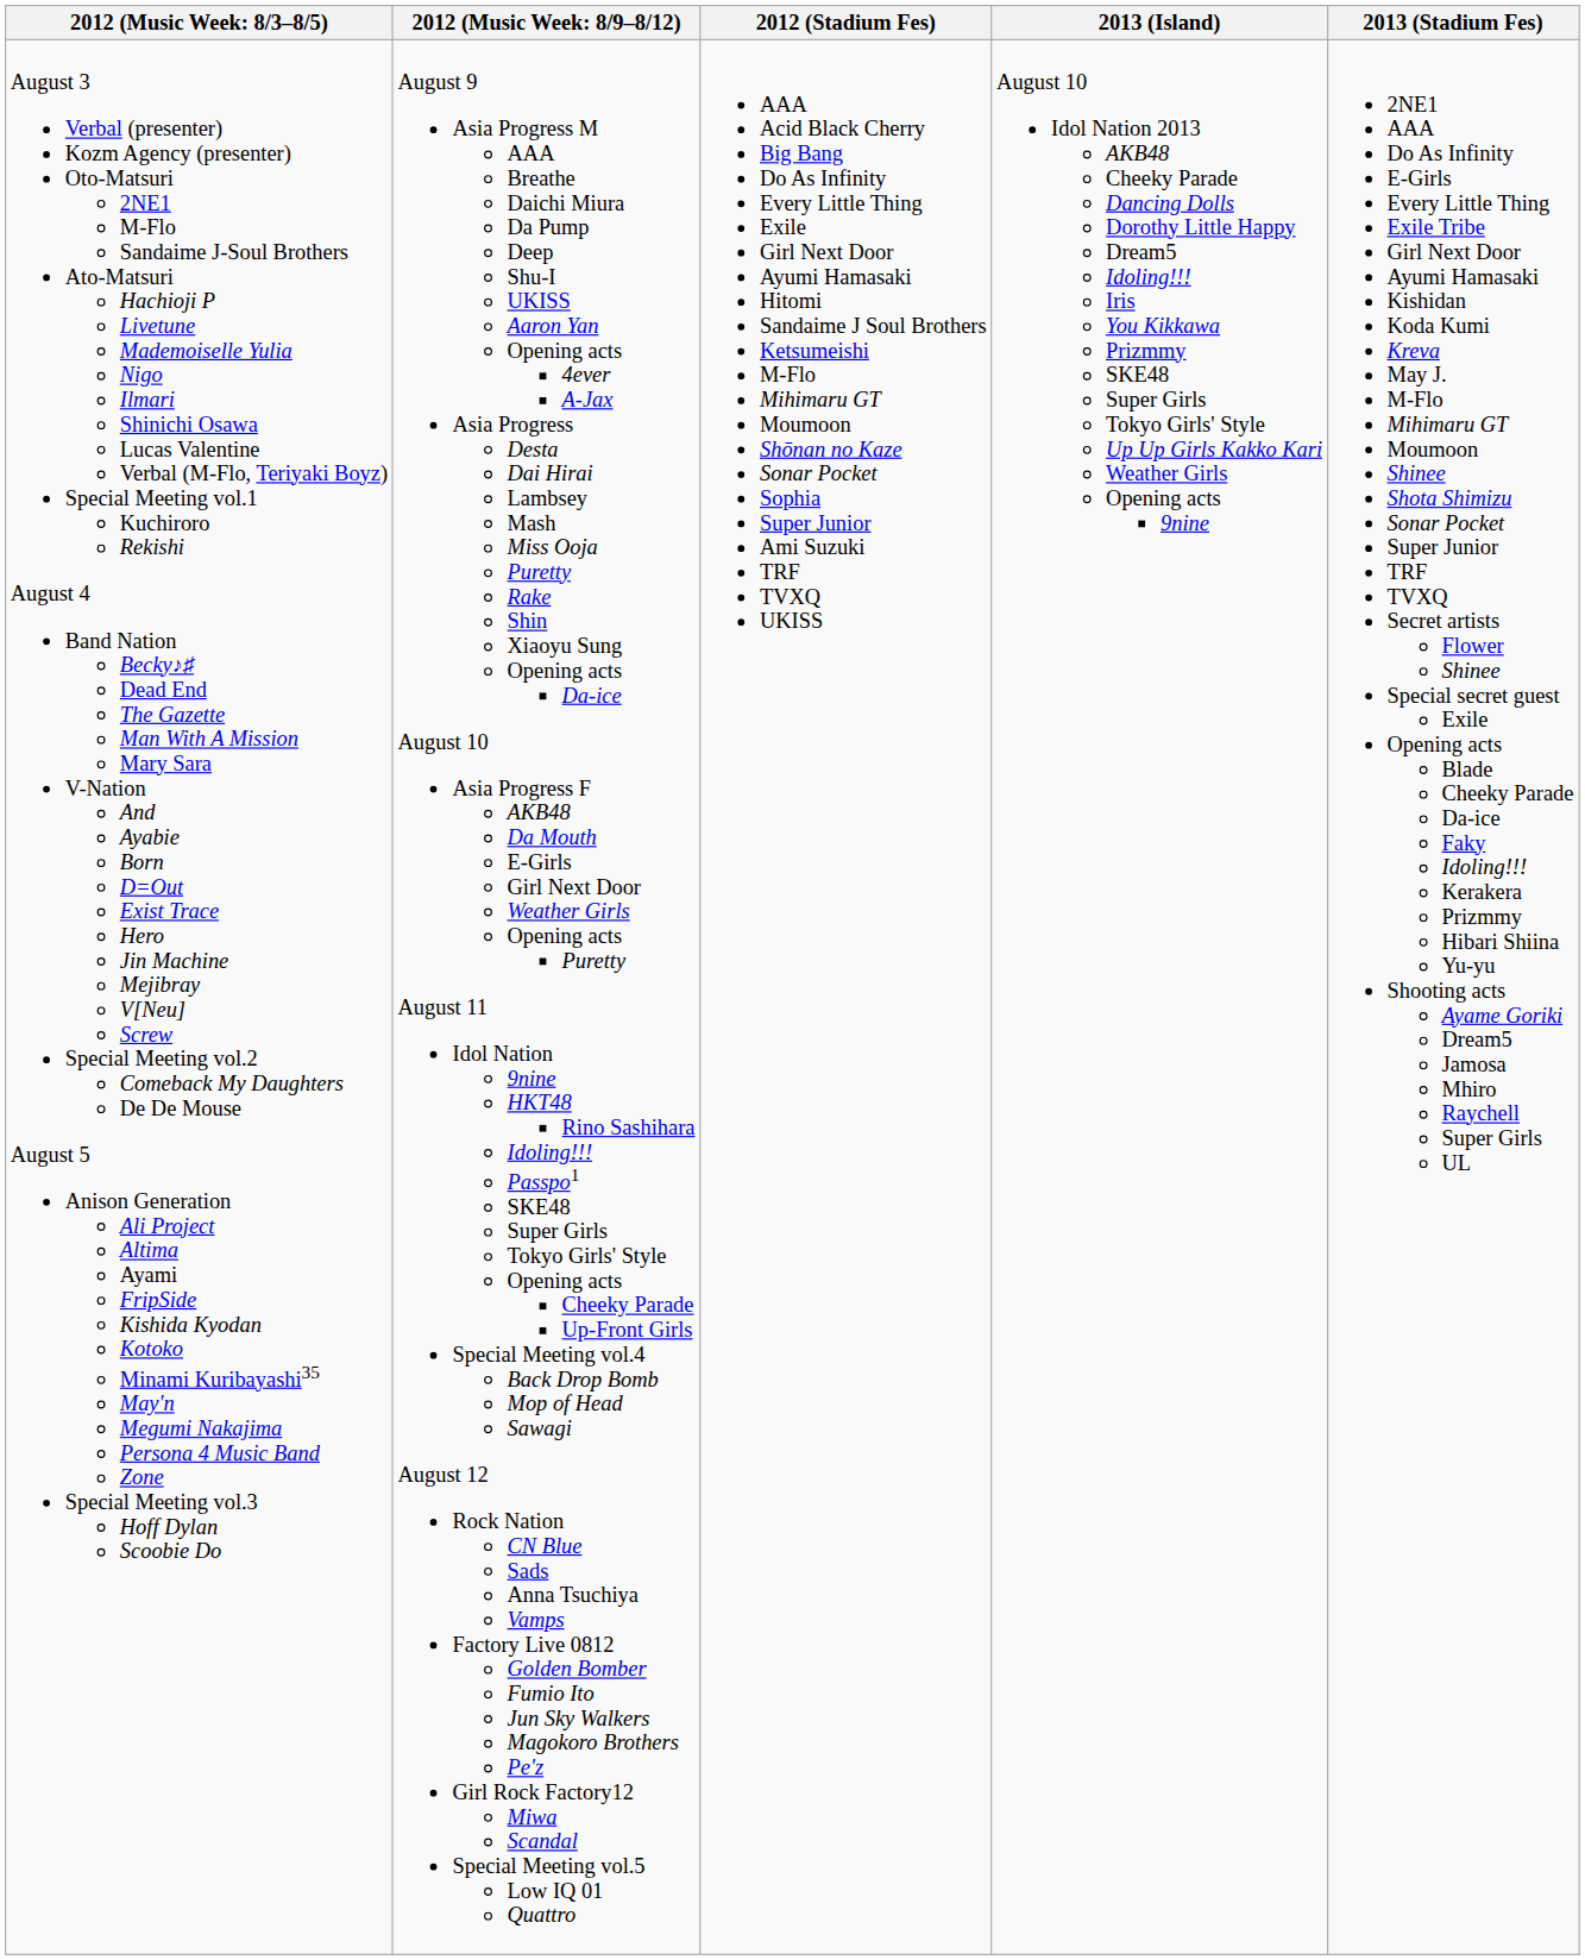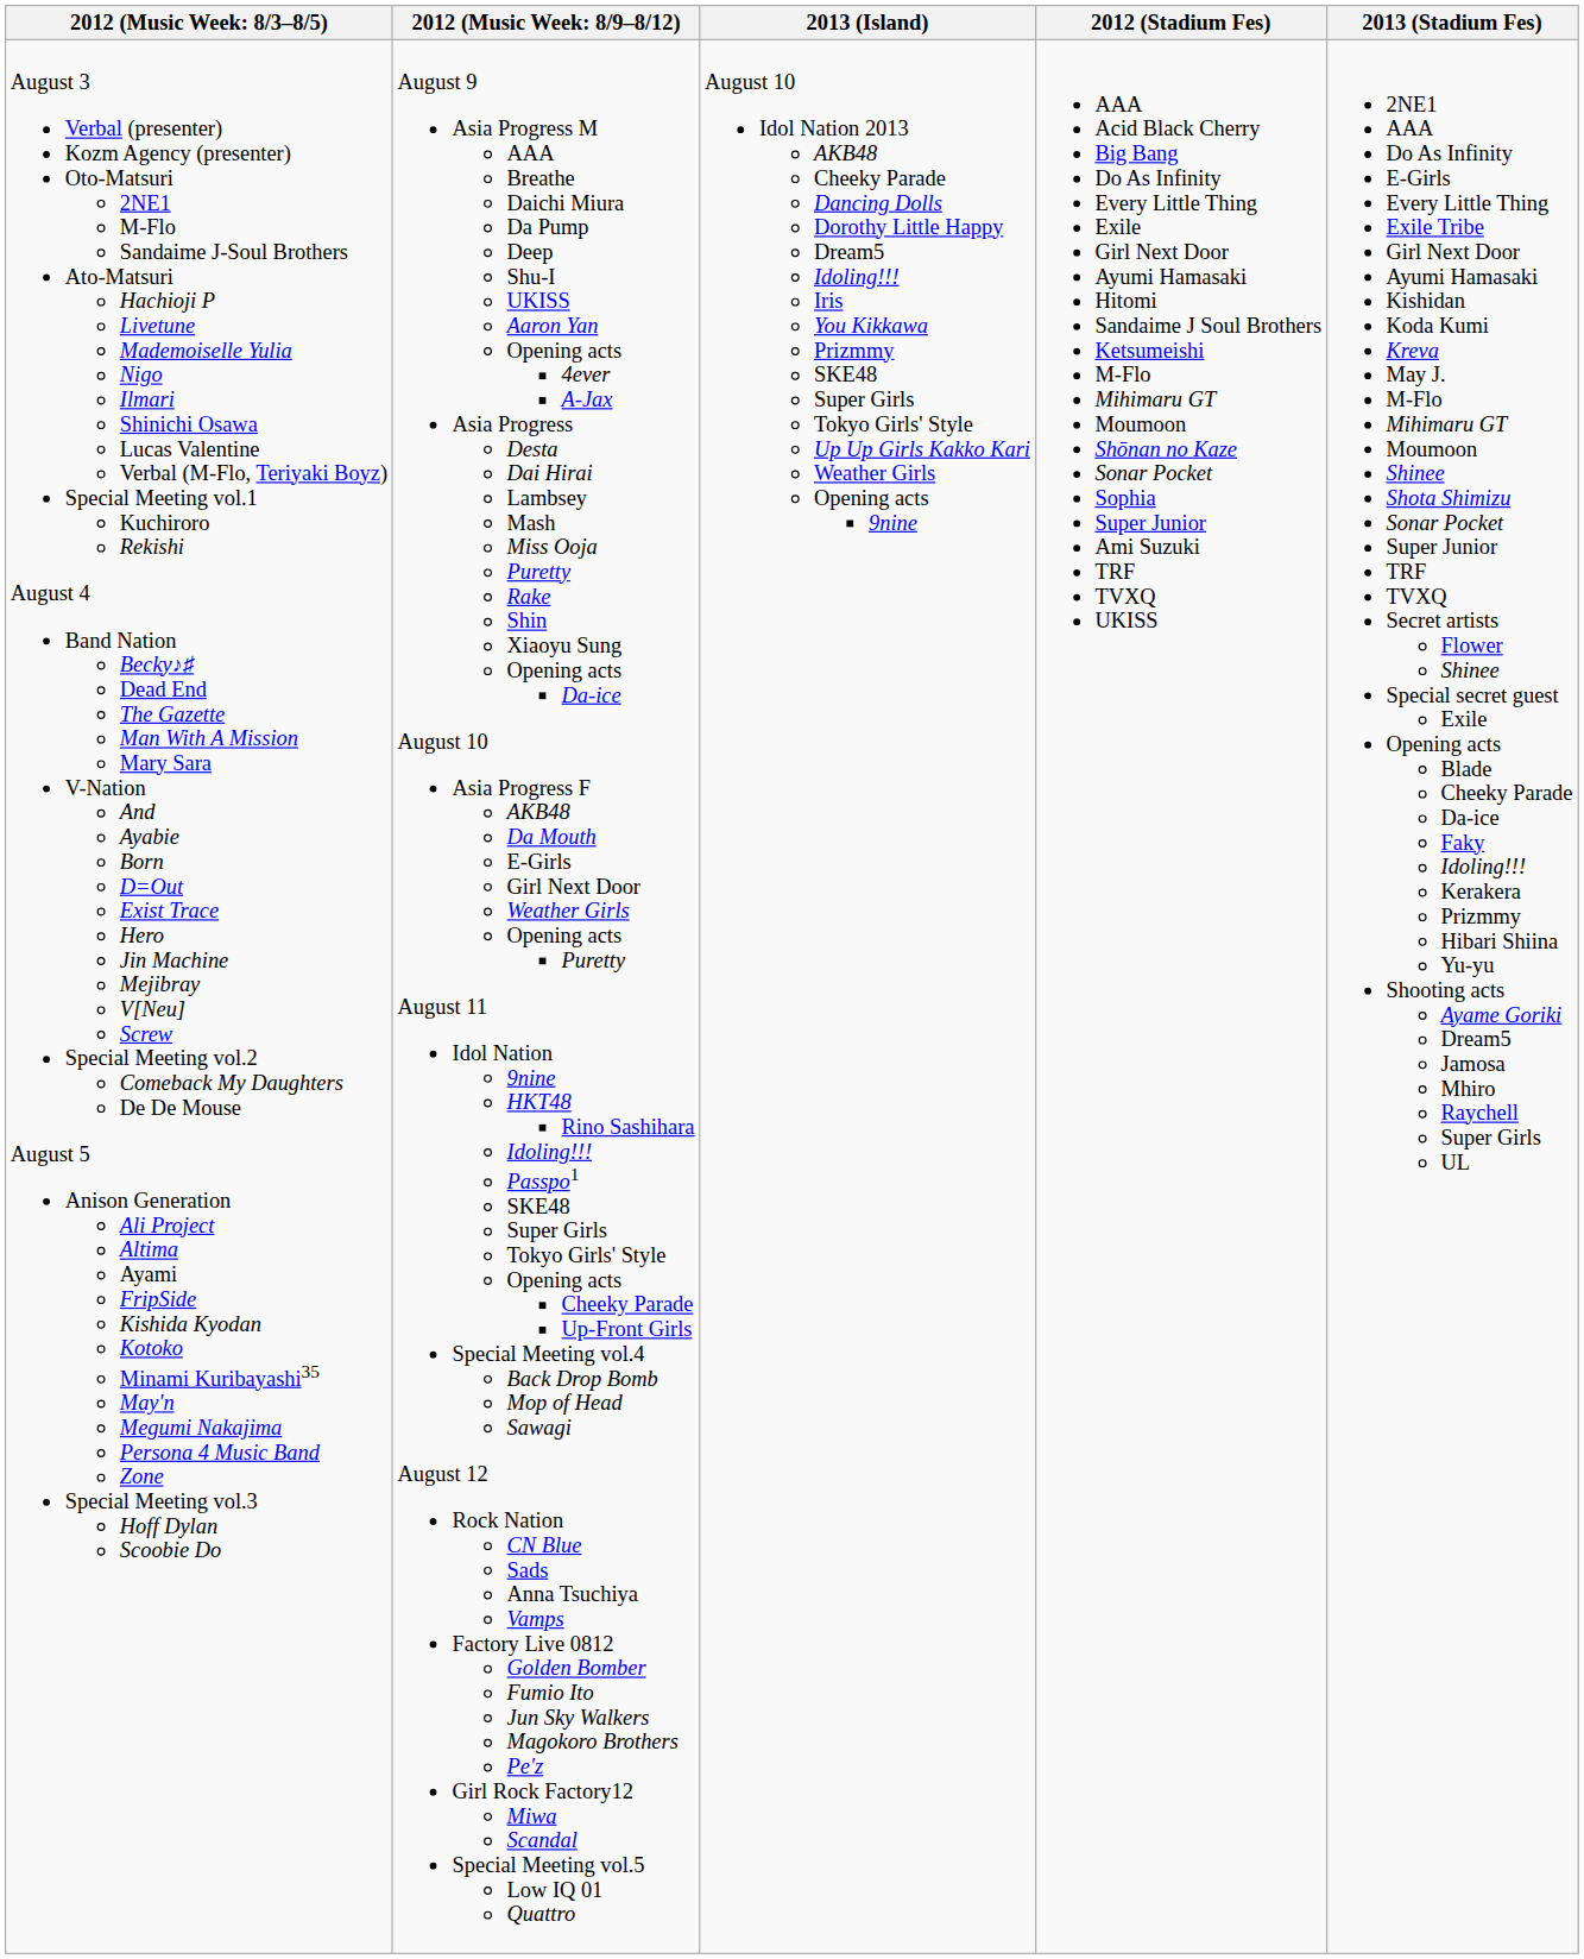columns swapped: 2012 (Stadium Fes) <-> 2013 (Island)
